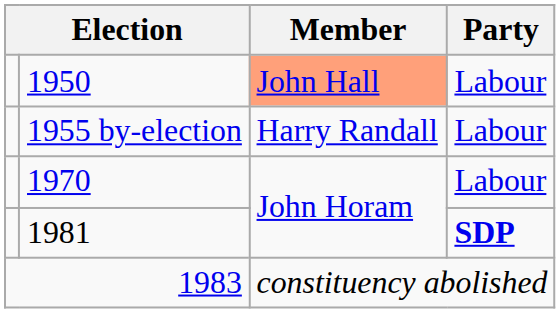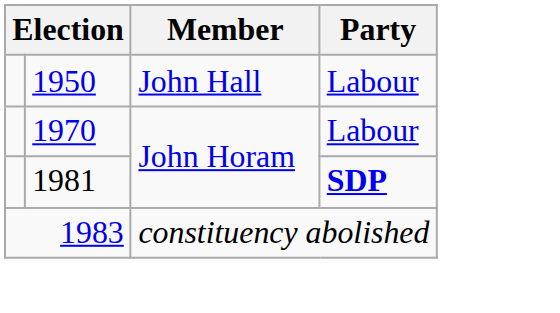1950 | Member: lightsalmon background -> no background
- row: 1955 by-election | Harry Randall | Labour
